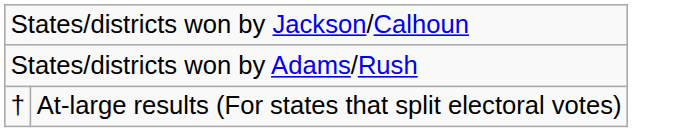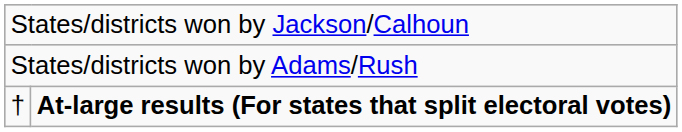† | column 2: normal -> bold
